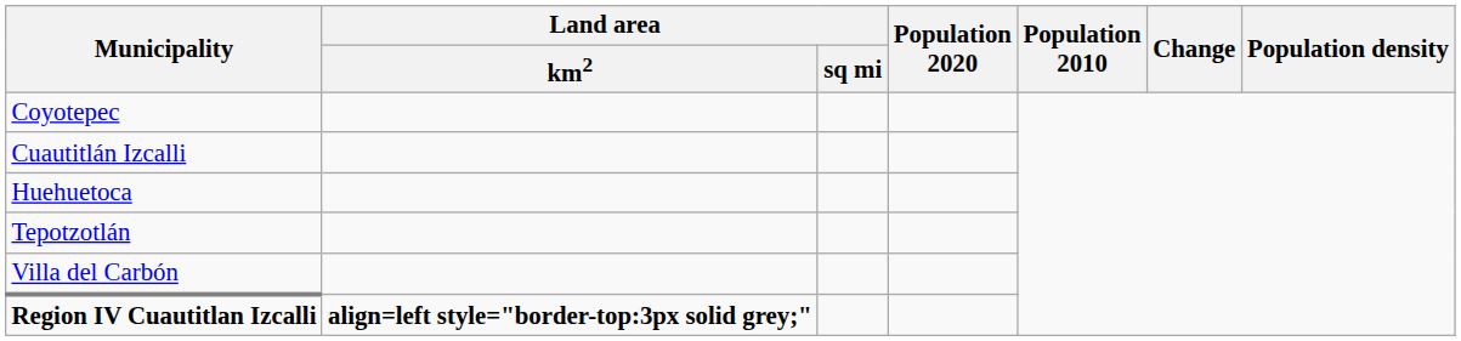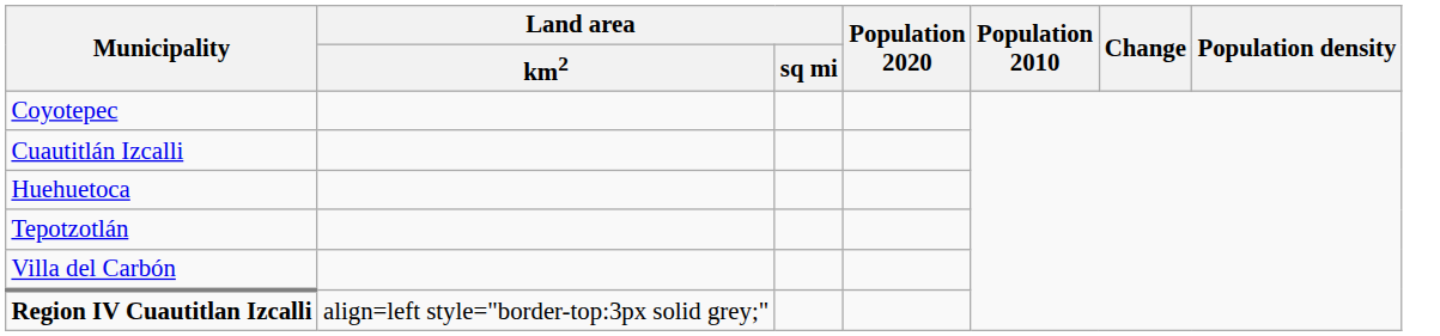Region IV Cuautitlan Izcalli | Land area / km2: bold -> normal
